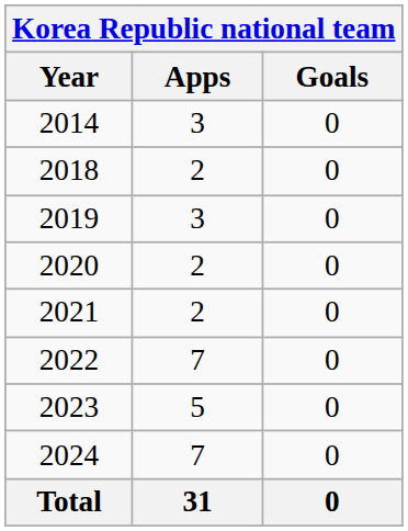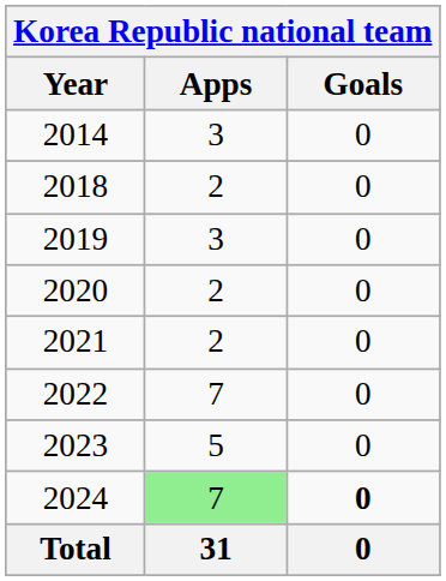2024 | Apps: no background -> lightgreen background
2024 | Goals: normal -> bold
